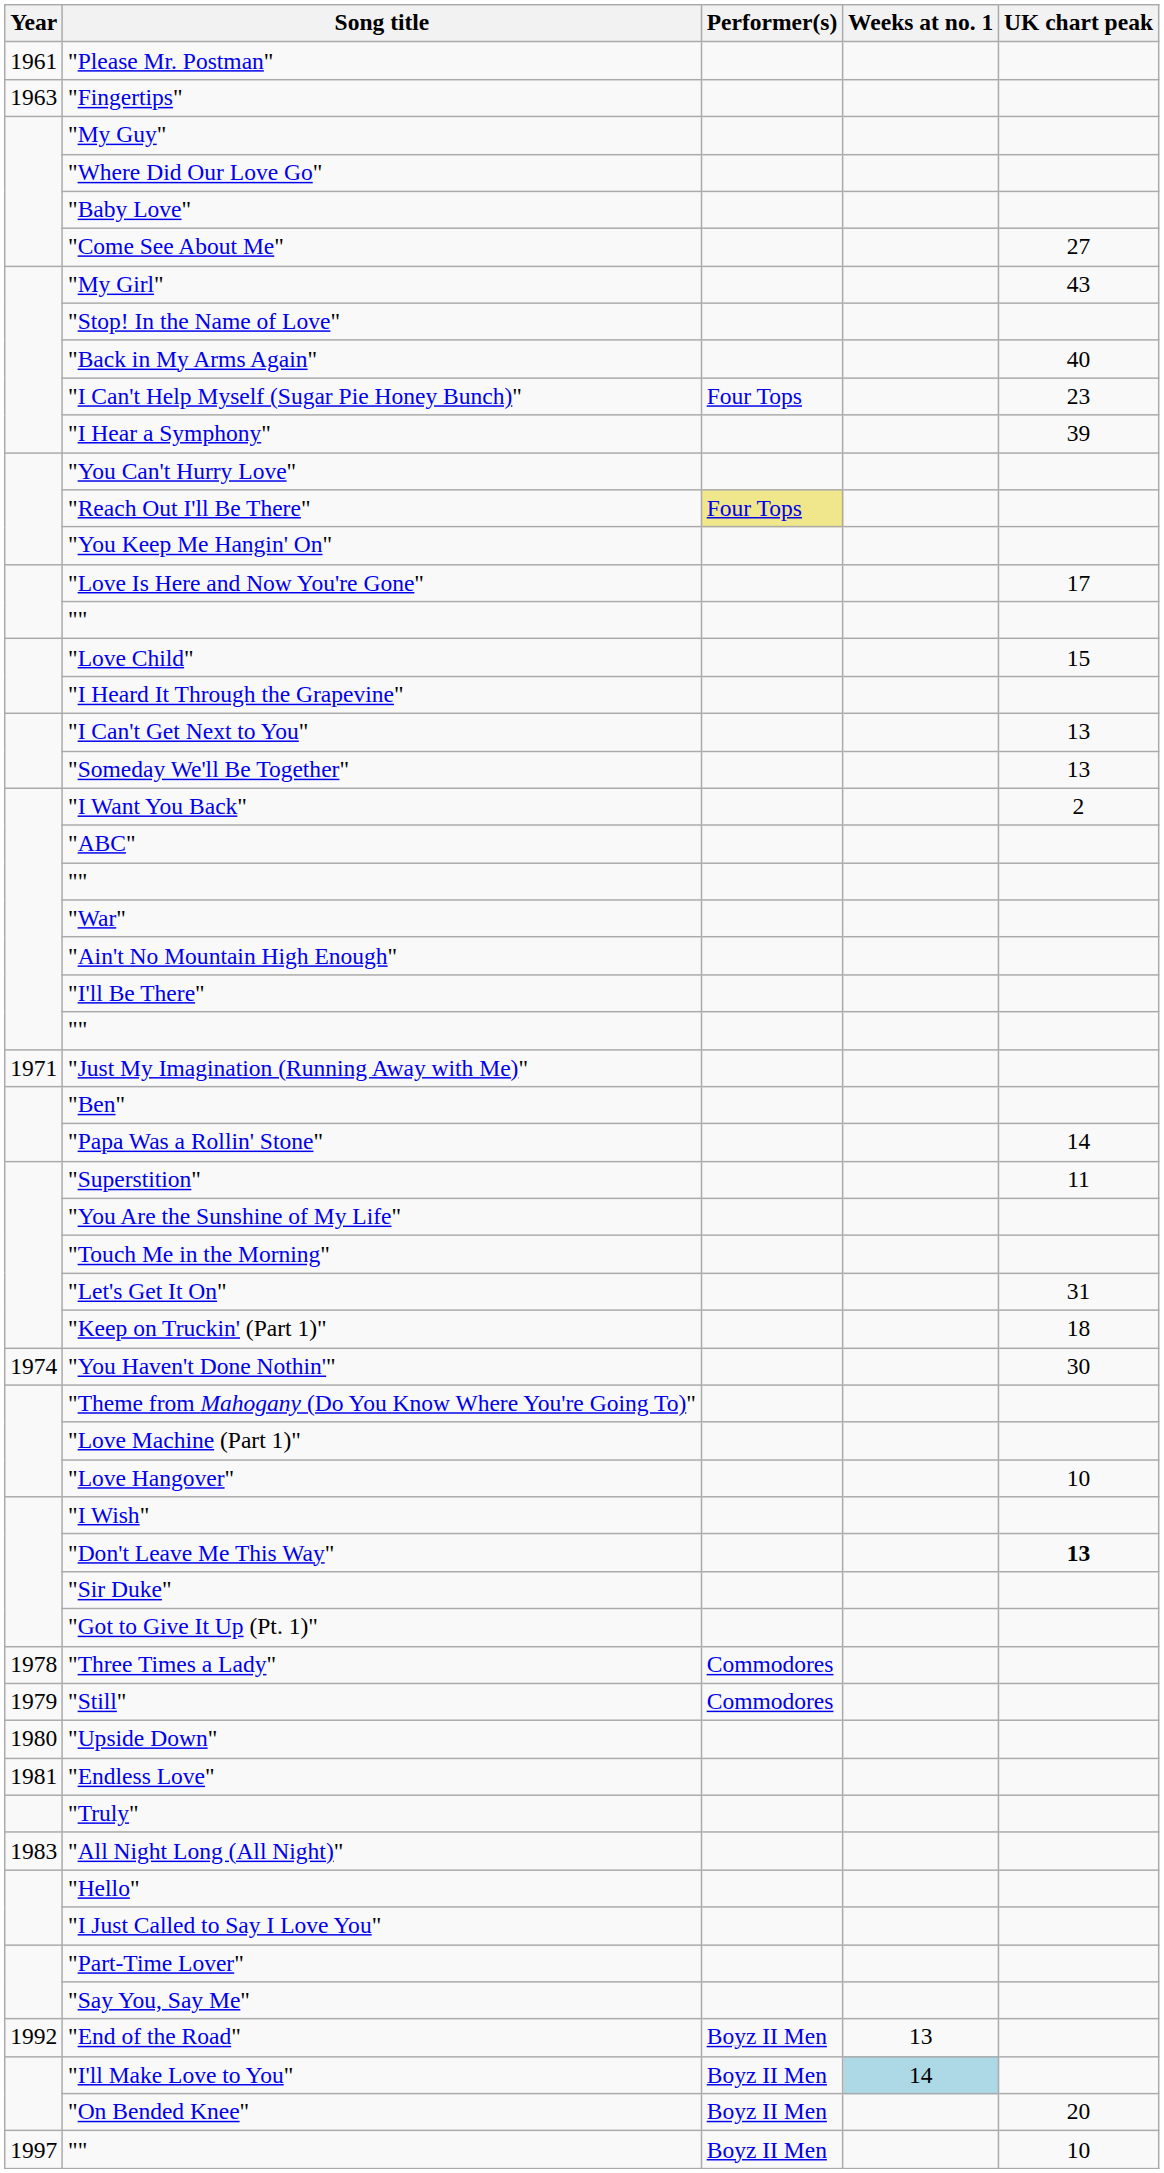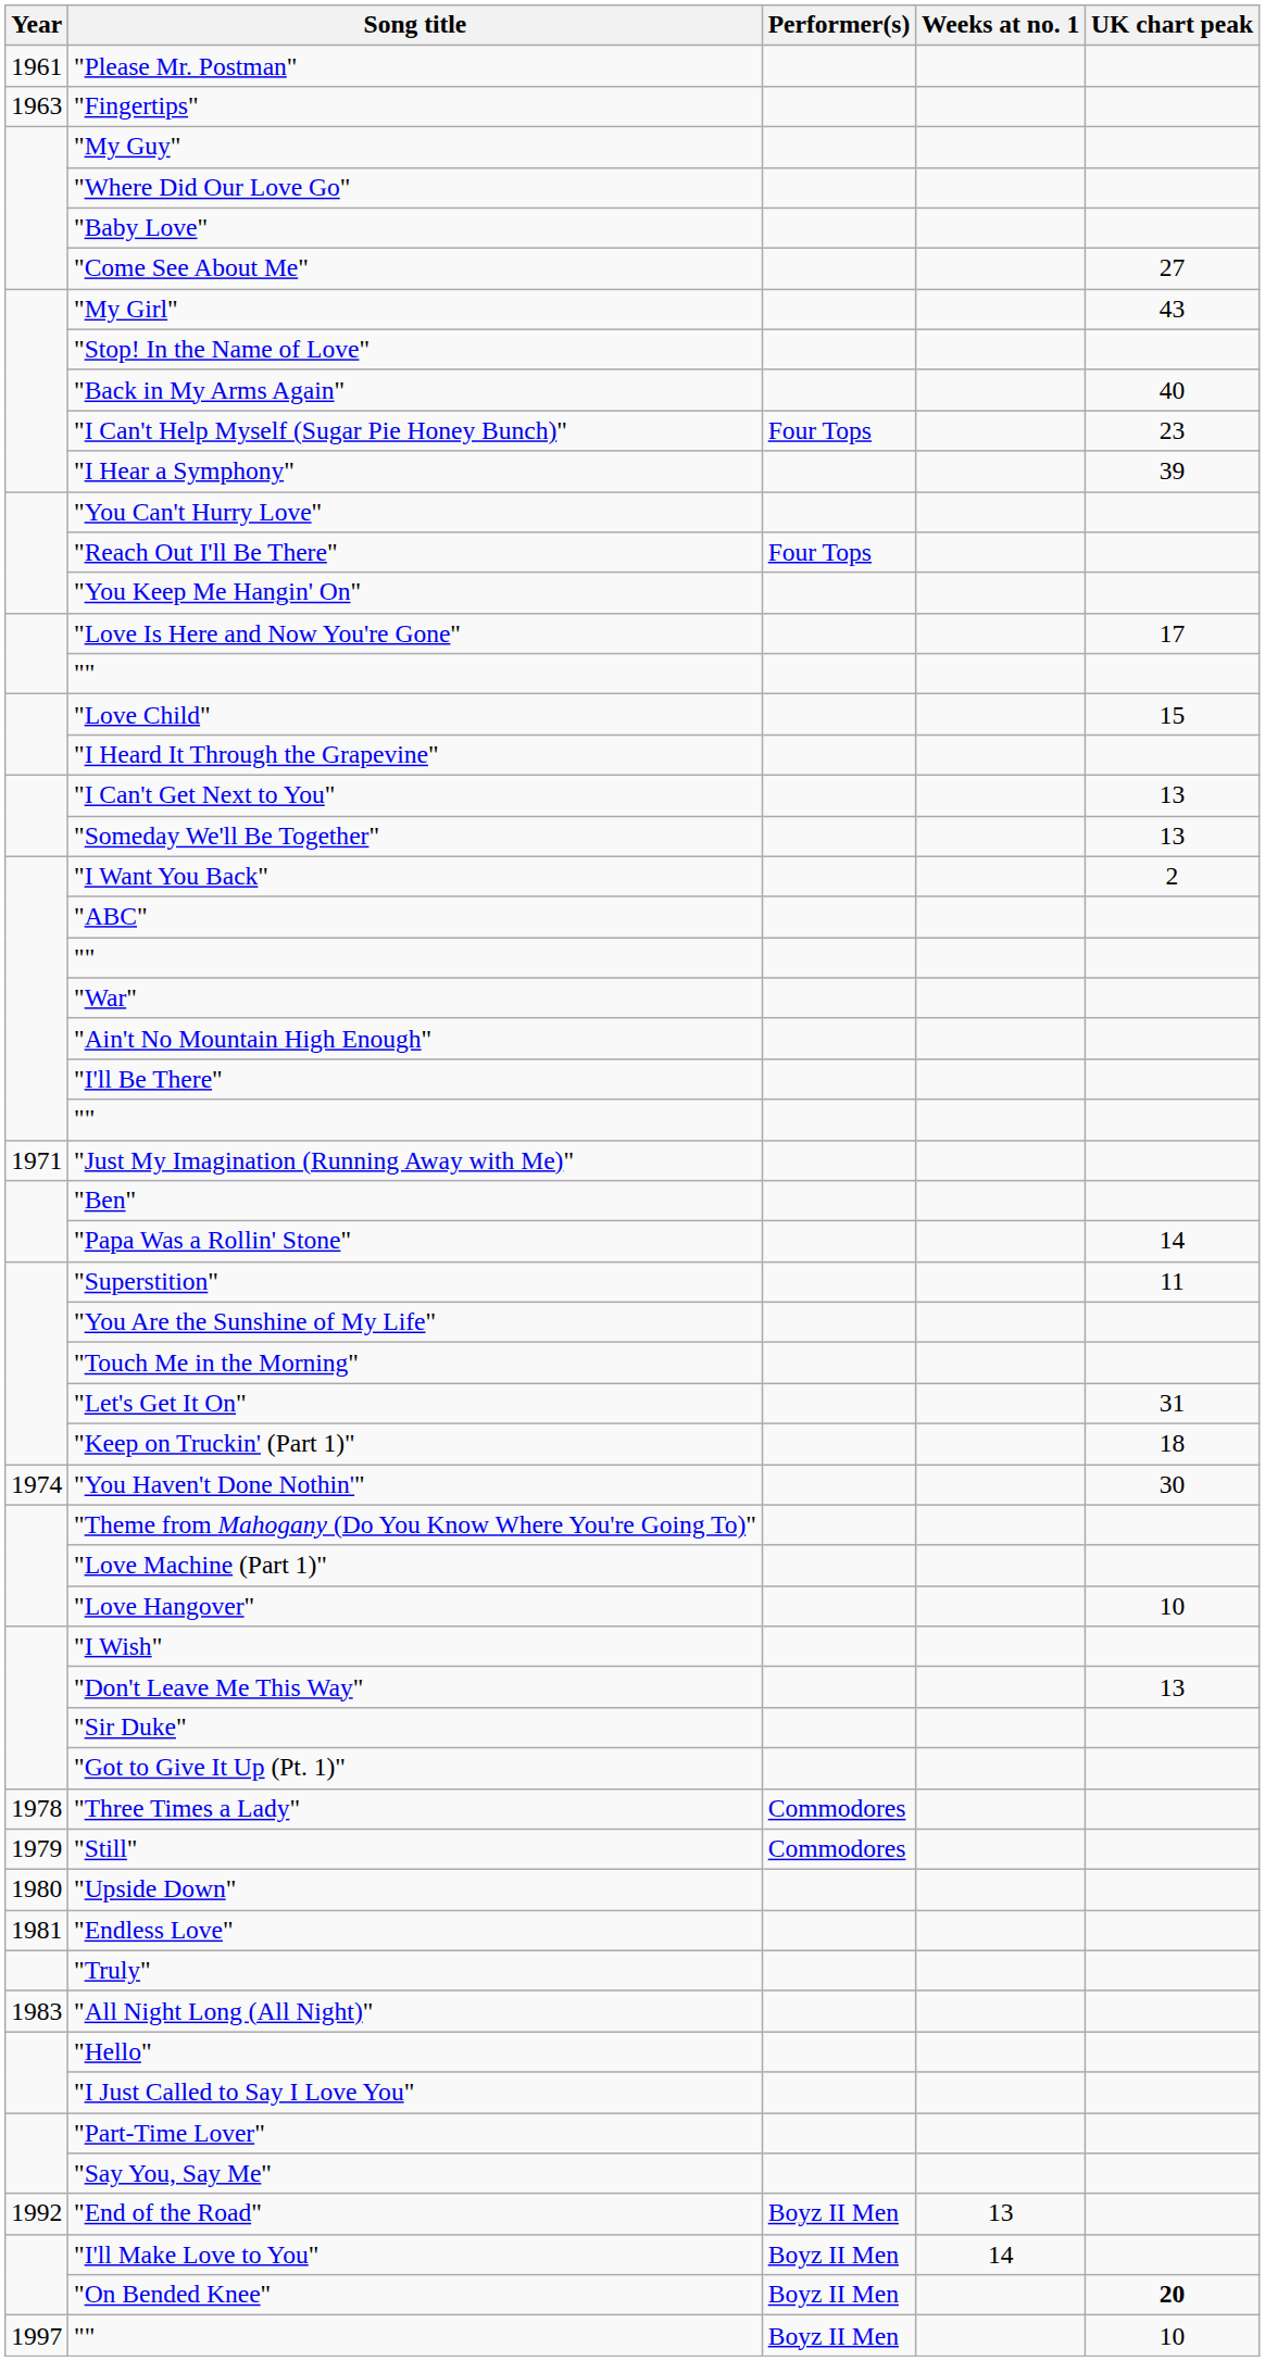"Reach Out I'll Be There" | Performer(s): khaki background -> no background
"Don't Leave Me This Way" | UK chart peak: bold -> normal
"I'll Make Love to You" | Weeks at no. 1: lightblue background -> no background
"On Bended Knee" | UK chart peak: normal -> bold
